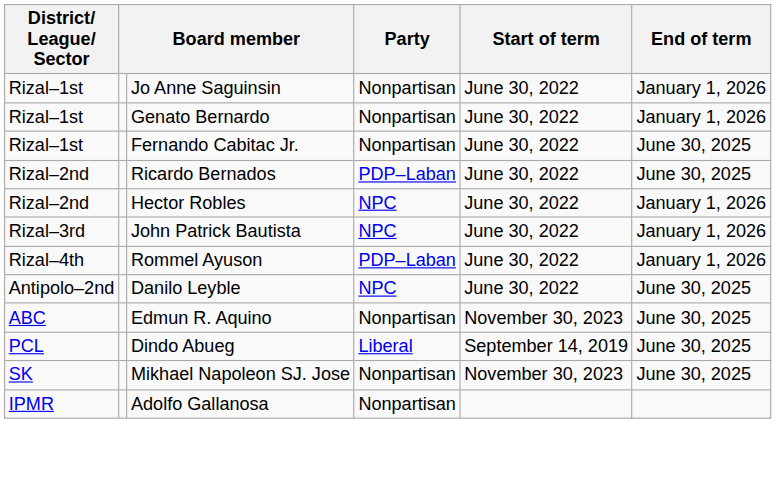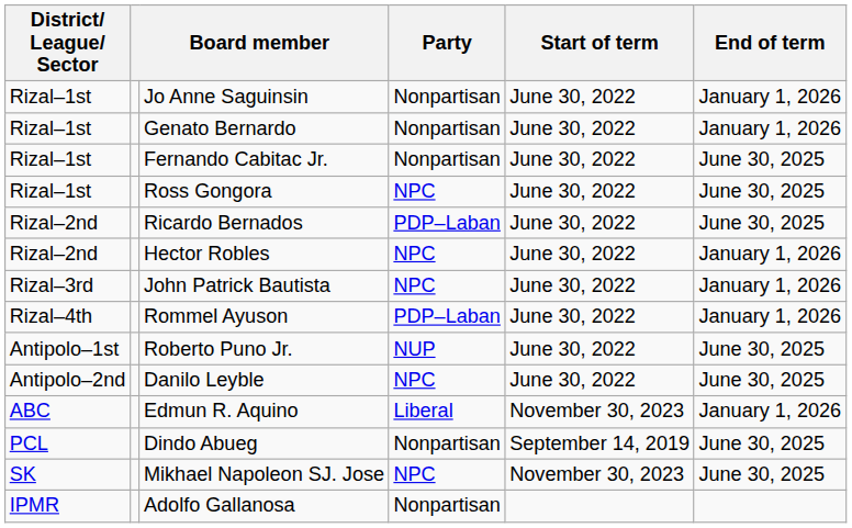+ row: Rizal–1st | Ross Gongora | NPC | June 30, 2022 | June 30, 2025
+ row: Antipolo–1st | Roberto Puno Jr. | NUP | June 30, 2022 | June 30, 2025
Edmun R. Aquino | Party: Nonpartisan -> Liberal
Edmun R. Aquino | End of term: June 30, 2025 -> January 1, 2026
Dindo Abueg | Party: Liberal -> Nonpartisan
Mikhael Napoleon SJ. Jose | Party: Nonpartisan -> NPC
